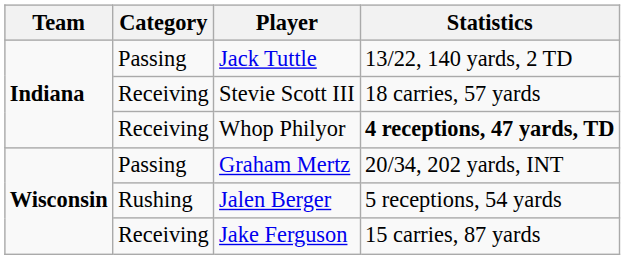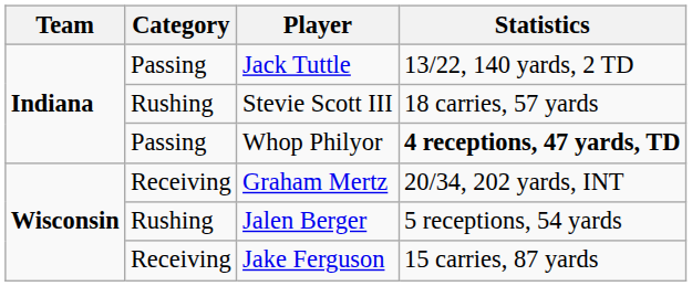Stevie Scott III | Category: Receiving -> Rushing
Whop Philyor | Category: Receiving -> Passing
Graham Mertz | Category: Passing -> Receiving
